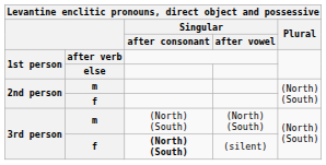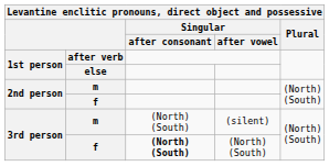3rd person / m | Singular / after vowel: (North) (South) -> (silent)
3rd person / f | Singular / after vowel: (silent) -> (North) (South)
